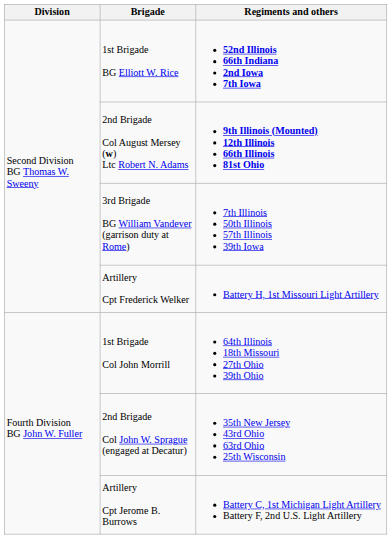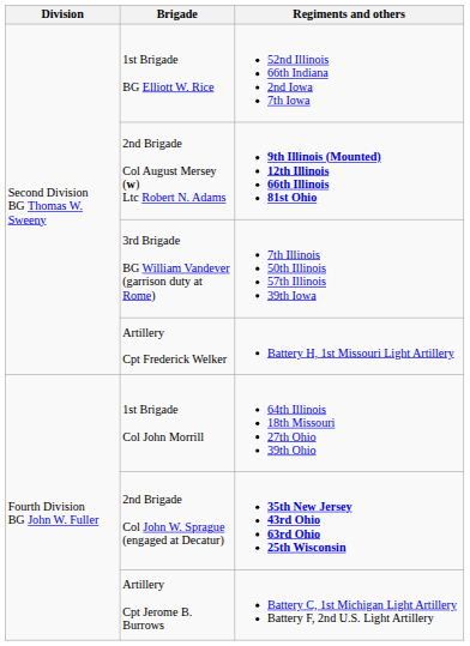1st Brigade BG Elliott W. Rice | Regiments and others: bold -> normal
2nd Brigade Col John W. Sprague (engaged at Decatur) | Regiments and others: normal -> bold
